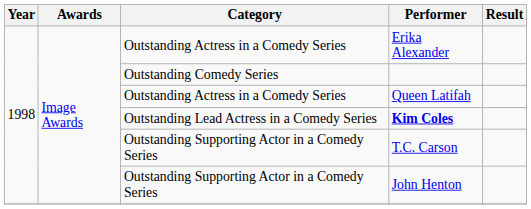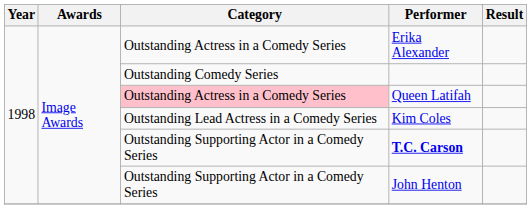Queen Latifah | Category: no background -> pink background
Kim Coles | Performer: bold -> normal
T.C. Carson | Performer: normal -> bold
